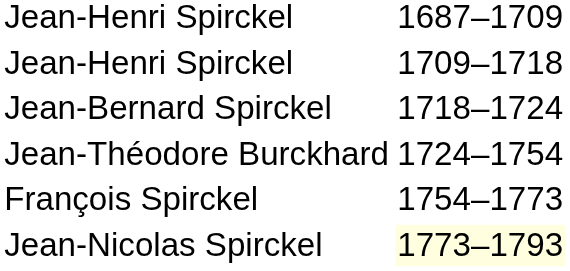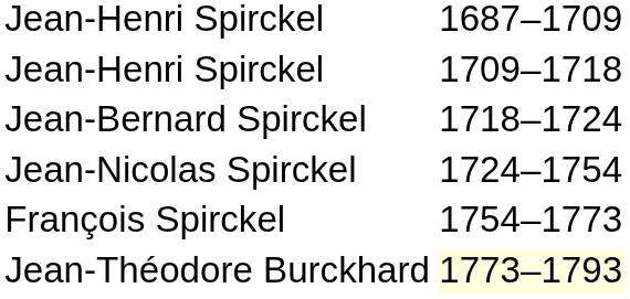row 4 | column 1: Jean-Théodore Burckhard -> Jean-Nicolas Spirckel
row 6 | column 1: Jean-Nicolas Spirckel -> Jean-Théodore Burckhard
